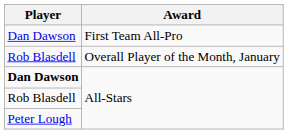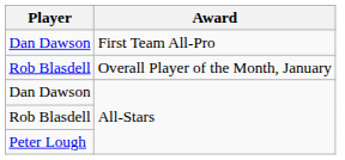row 4 | Player: bold -> normal
